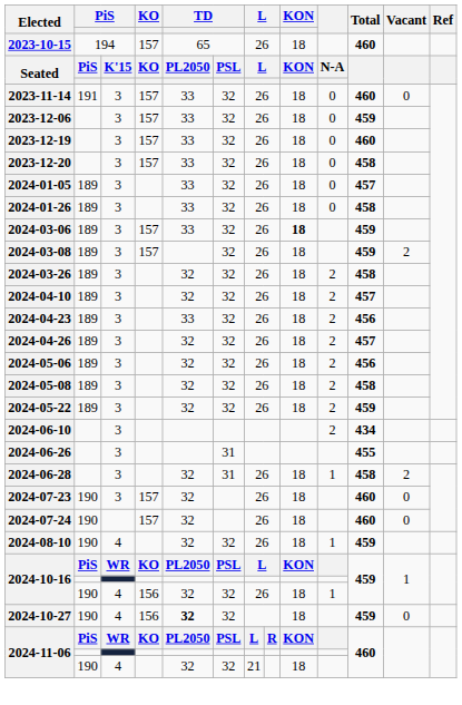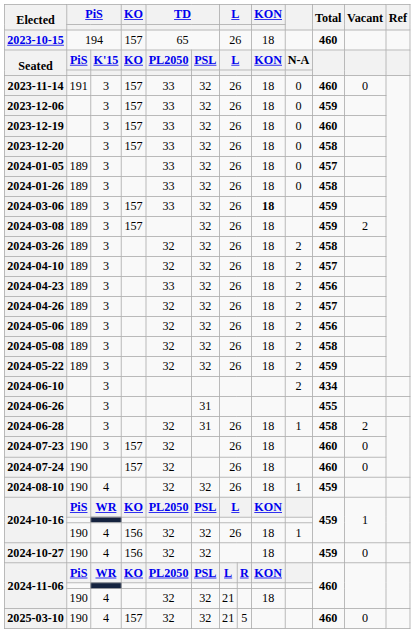2024-10-27 | column 5: bold -> normal
+ row: 2025-03-10 | 190 | 4 | 157 | 32 | 32 | 21 | 5 | 460 | 0
